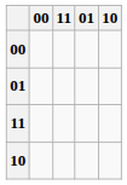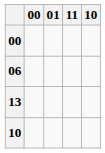columns swapped: 01 <-> 11
row 3 | column 1: 01 -> 06
row 4 | column 1: 11 -> 13
